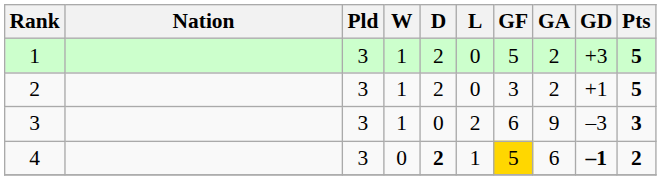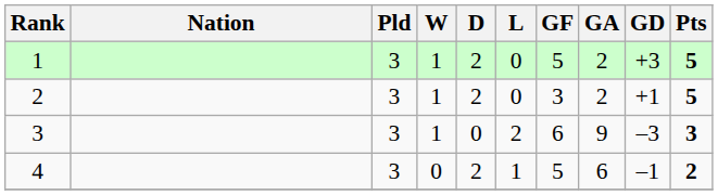4 | D: bold -> normal
4 | GF: gold background -> no background
4 | GD: bold -> normal
